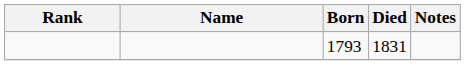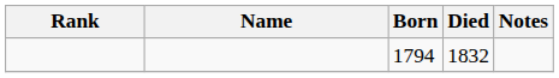row 2 | Born: 1793 -> 1794
row 2 | Died: 1831 -> 1832
